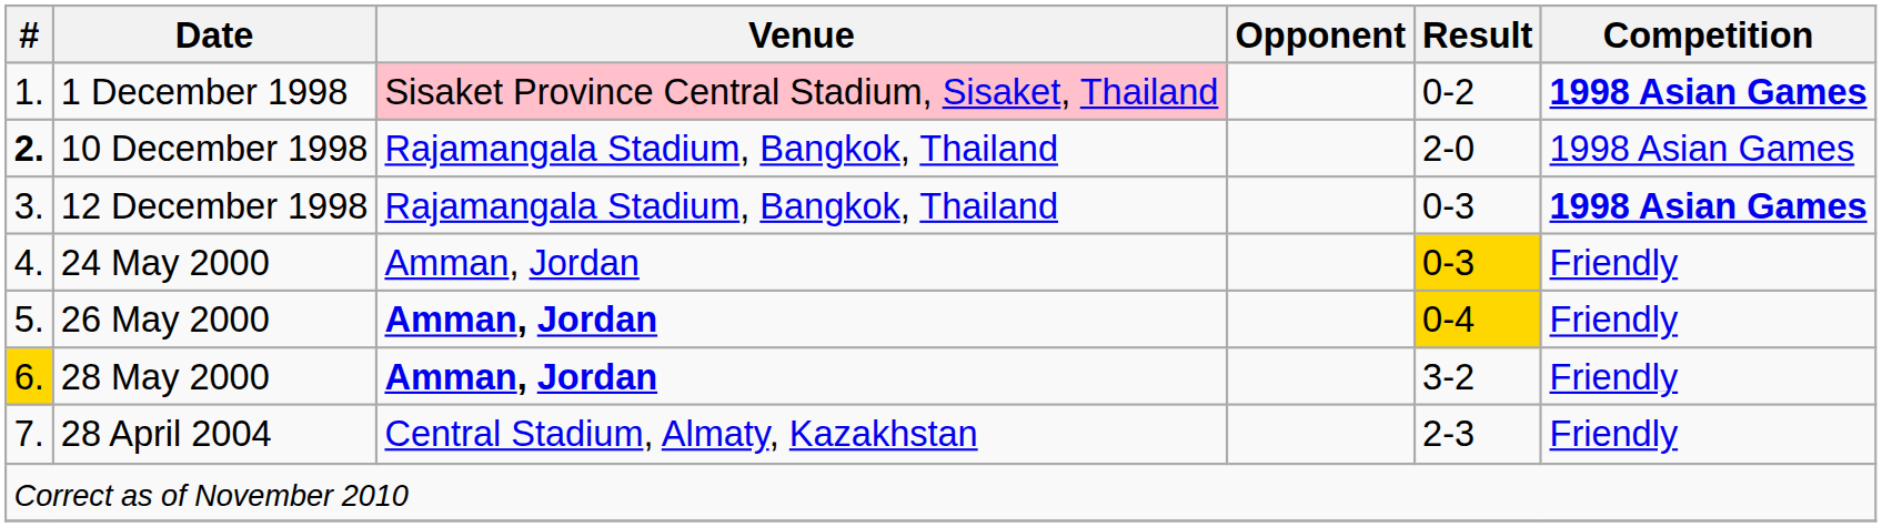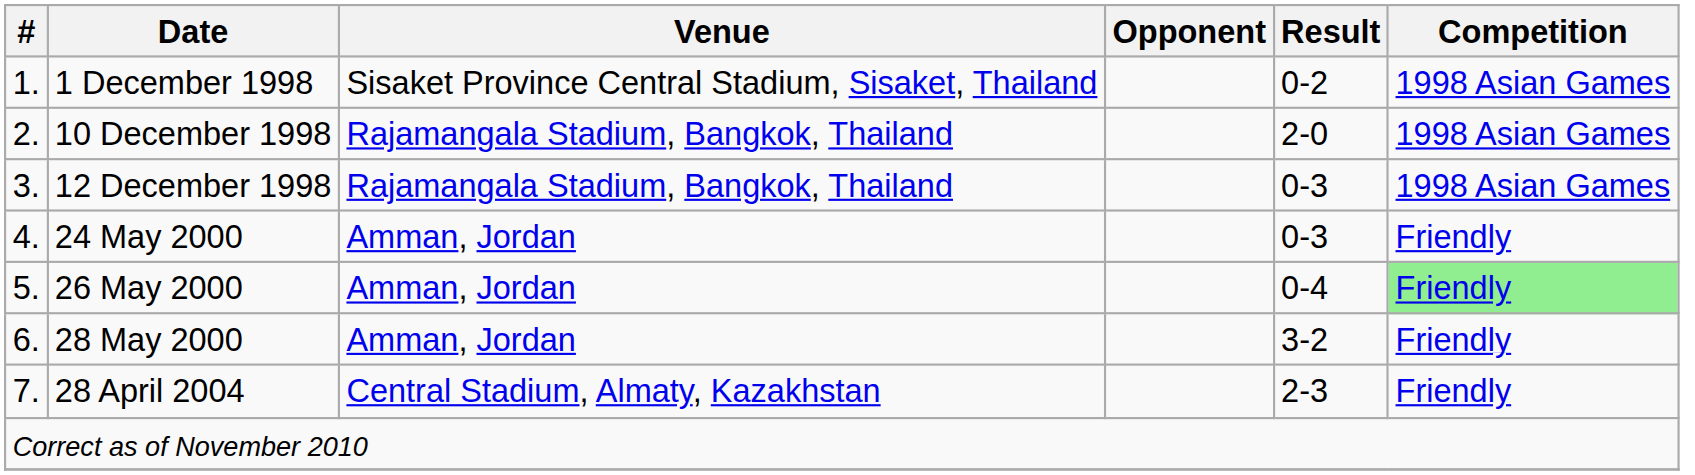1 December 1998 | Venue: pink background -> no background
1 December 1998 | Competition: bold -> normal
10 December 1998 | #: bold -> normal
12 December 1998 | Competition: bold -> normal
24 May 2000 | Result: gold background -> no background
26 May 2000 | Venue: bold -> normal
26 May 2000 | Result: gold background -> no background
26 May 2000 | Competition: no background -> lightgreen background
28 May 2000 | #: gold background -> no background
28 May 2000 | Venue: bold -> normal
